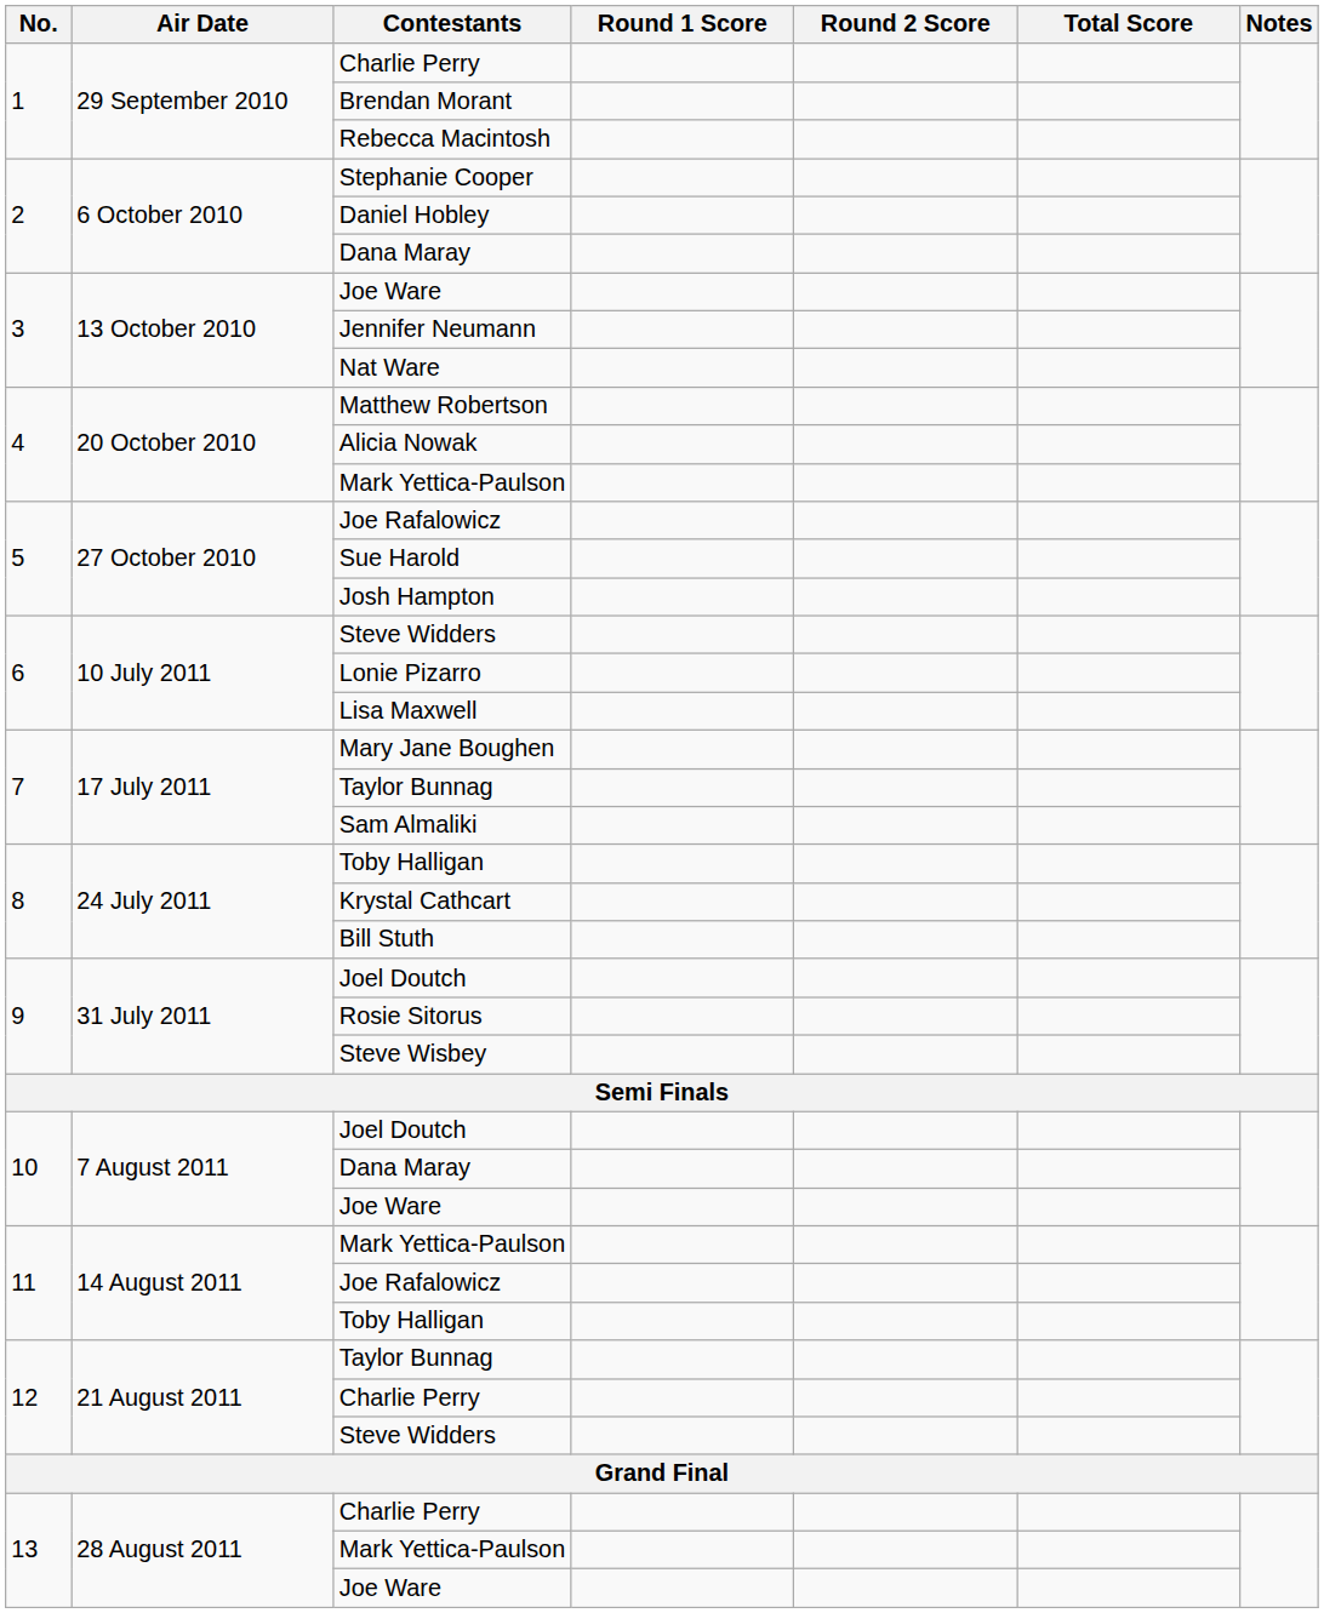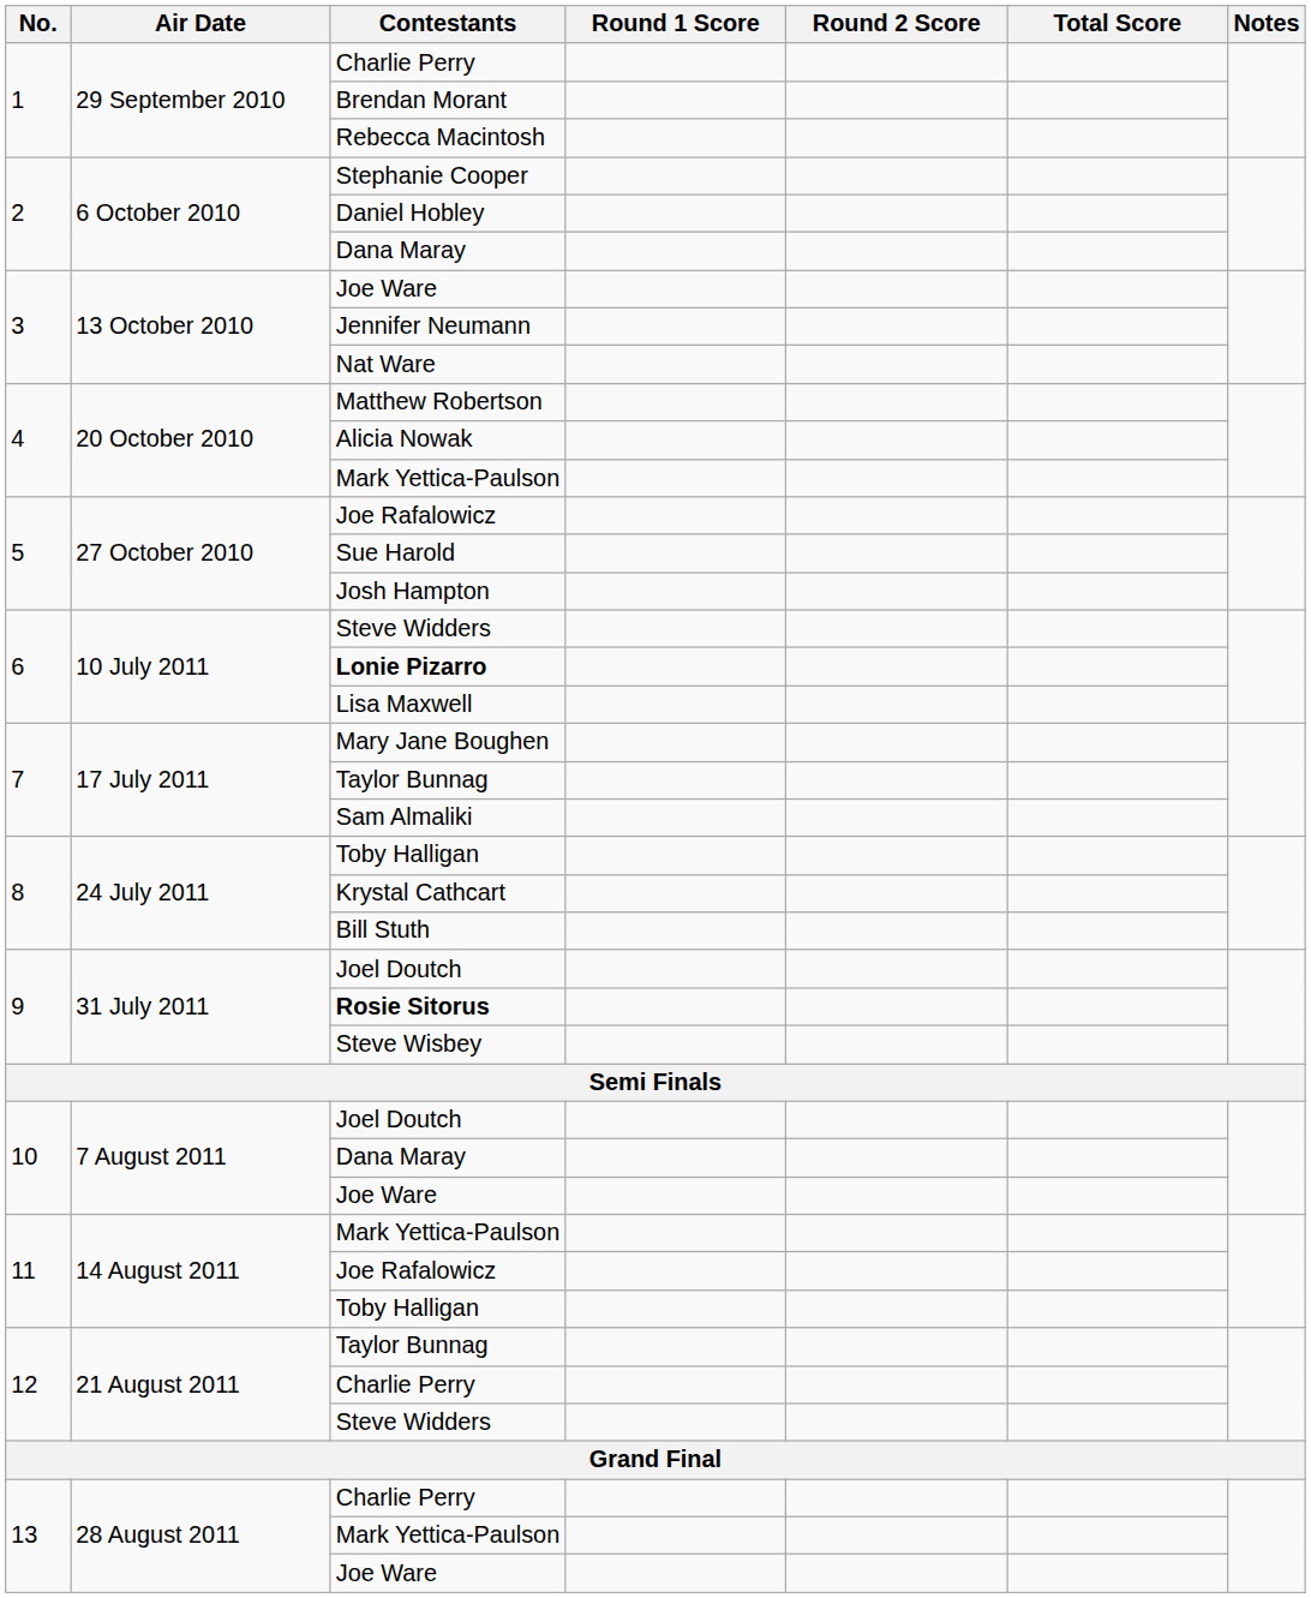Lonie Pizarro | Contestants: normal -> bold
Rosie Sitorus | Contestants: normal -> bold
